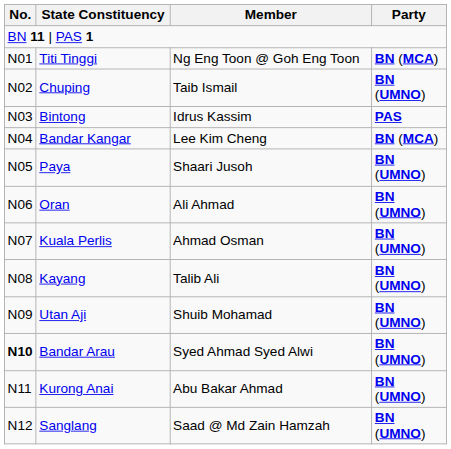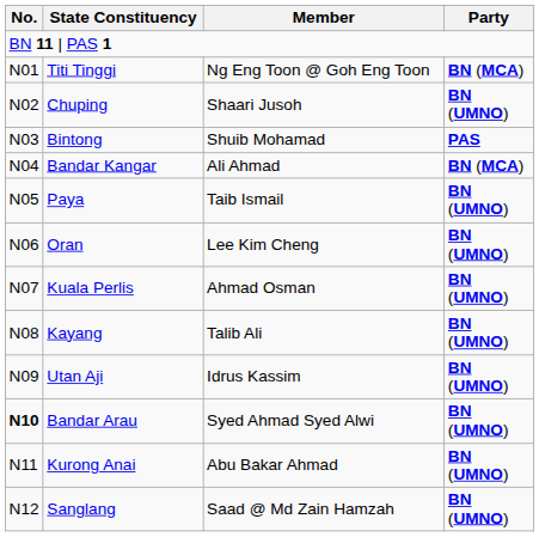Chuping | Member: Taib Ismail -> Shaari Jusoh
Bintong | Member: Idrus Kassim -> Shuib Mohamad
Bandar Kangar | Member: Lee Kim Cheng -> Ali Ahmad
Paya | Member: Shaari Jusoh -> Taib Ismail
Oran | Member: Ali Ahmad -> Lee Kim Cheng
Utan Aji | Member: Shuib Mohamad -> Idrus Kassim
